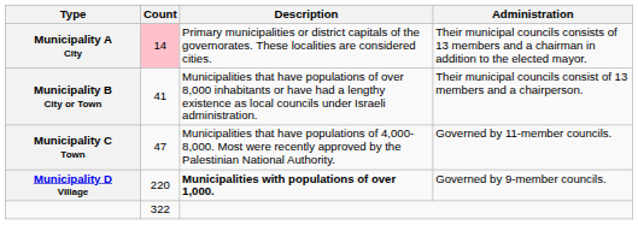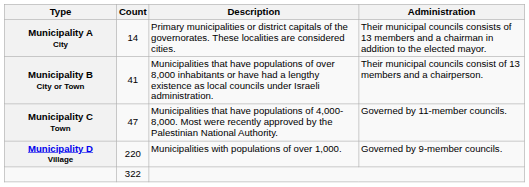Municipality A City | Count: pink background -> no background
Municipality D Village | Description: bold -> normal
